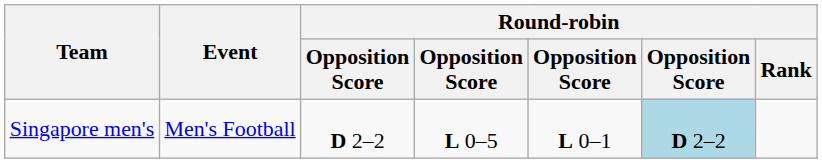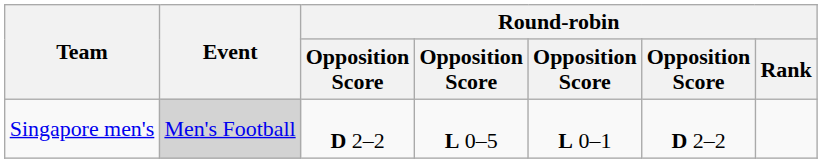Singapore men's | Event: no background -> lightgrey background
Singapore men's | column 6: lightblue background -> no background
